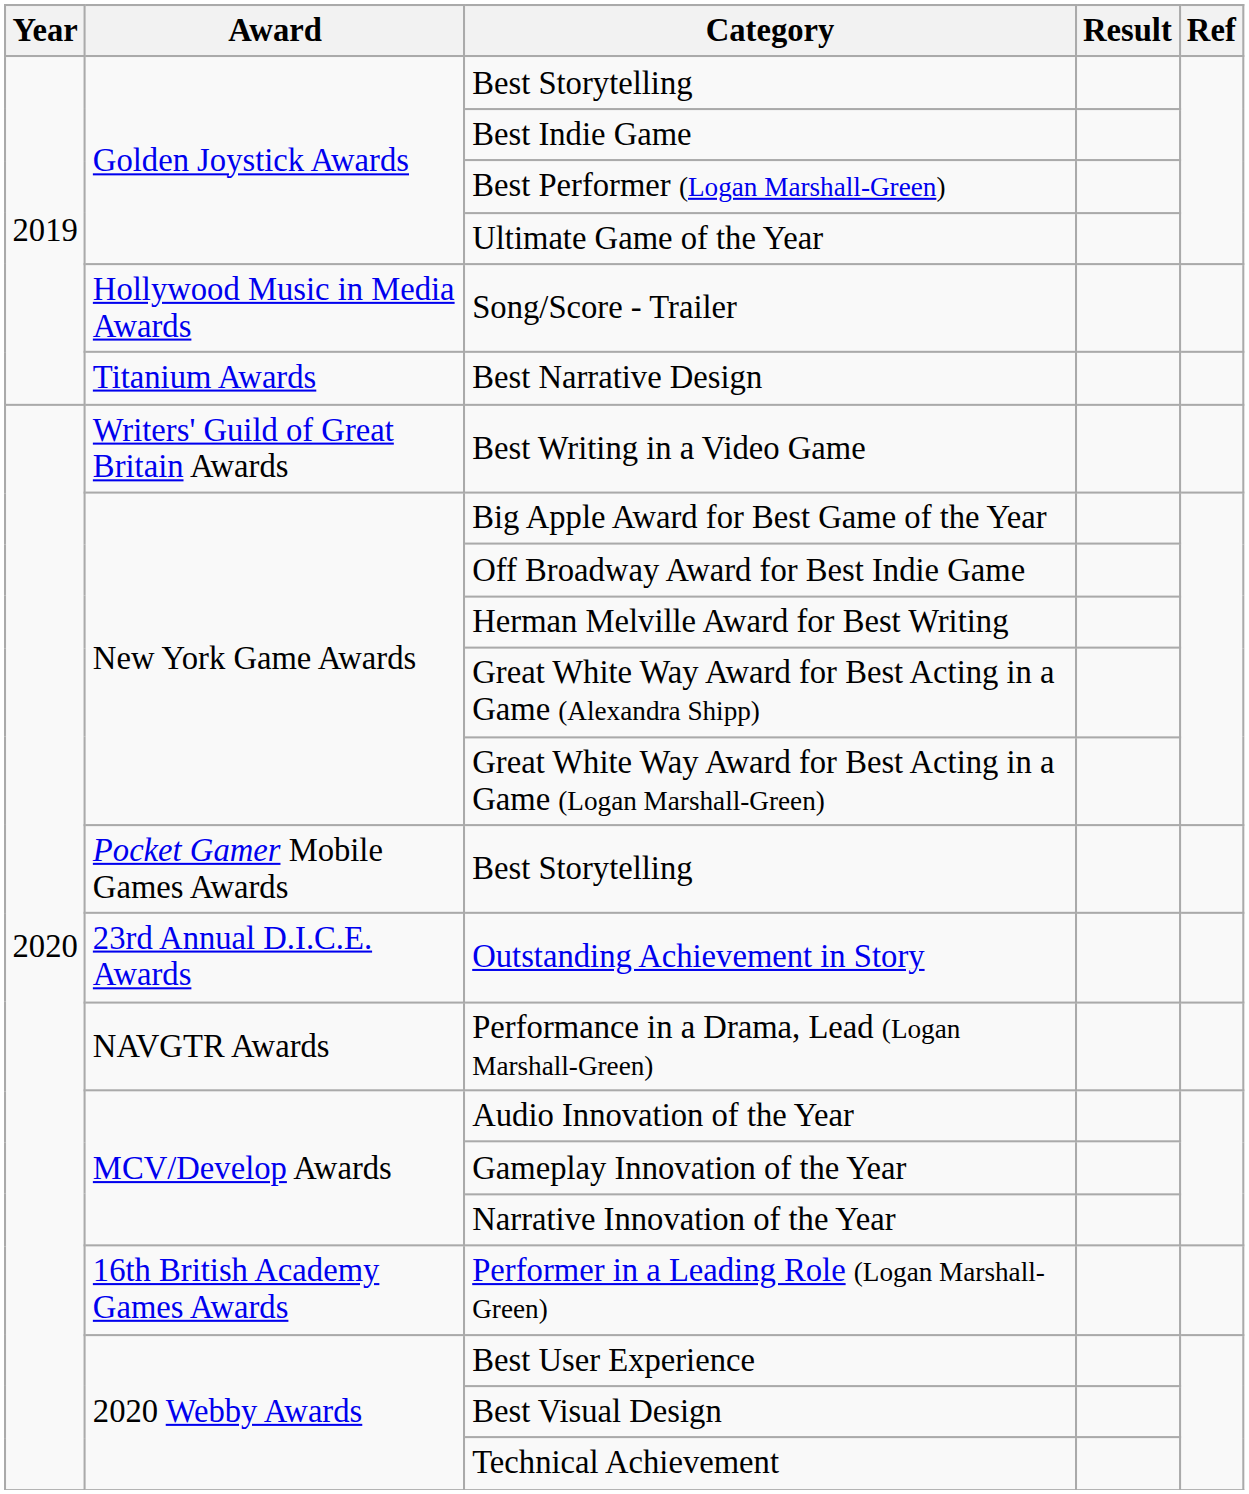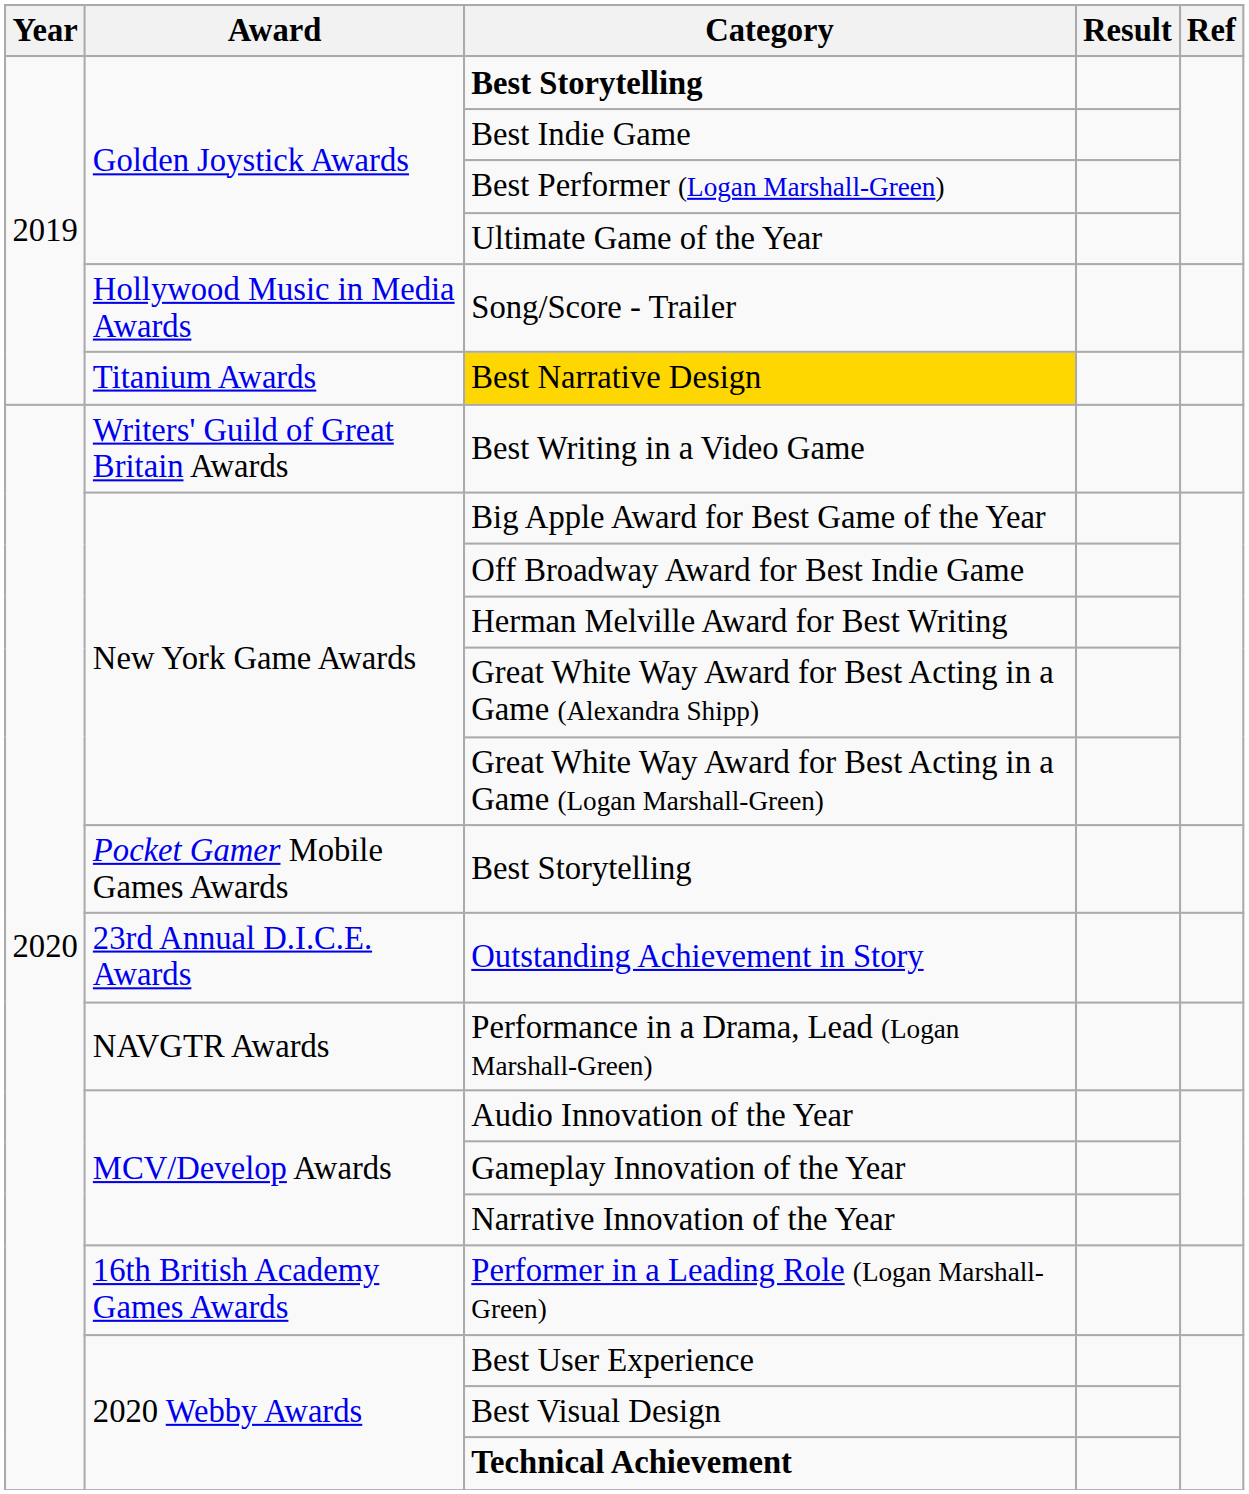Golden Joystick Awards / Best Storytelling | Category: normal -> bold
Best Narrative Design | Category: no background -> gold background
Technical Achievement | Category: normal -> bold
